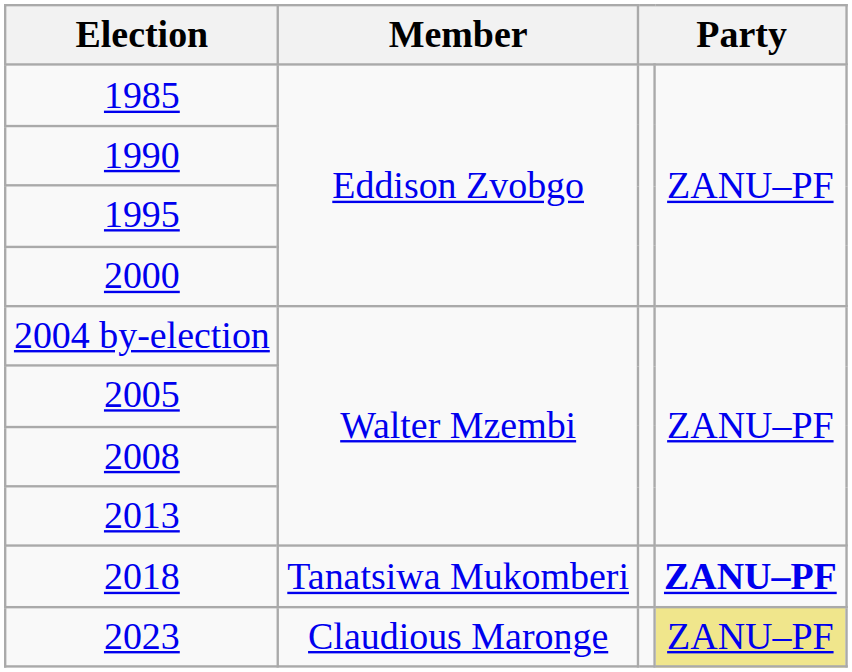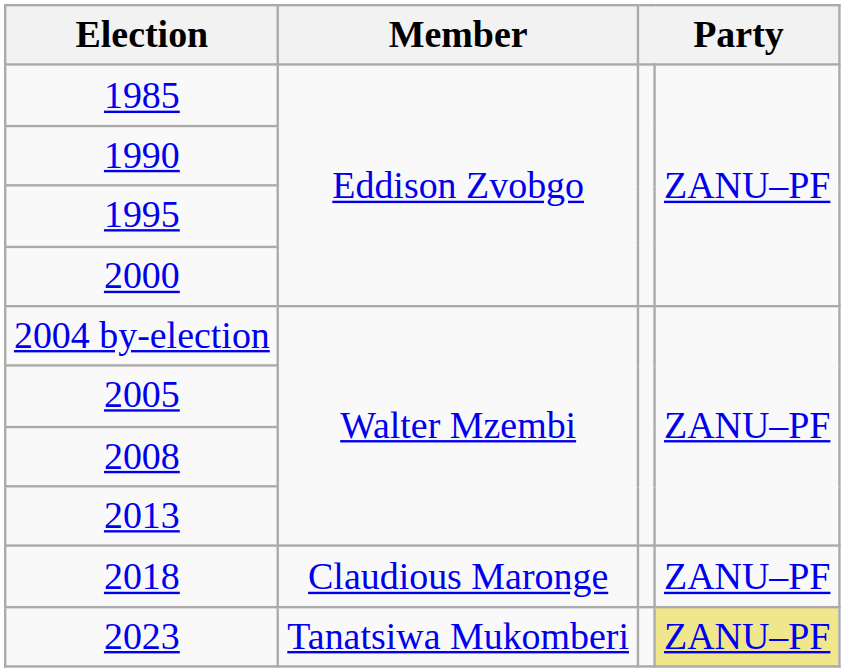2018 | Member: Tanatsiwa Mukomberi -> Claudious Maronge
2018 | column 4: bold -> normal
2023 | Member: Claudious Maronge -> Tanatsiwa Mukomberi
